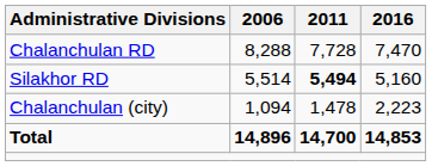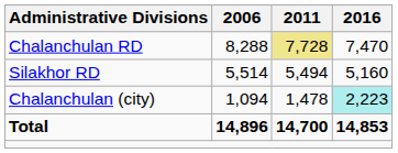Chalanchulan RD | 2011: no background -> khaki background
Silakhor RD | 2011: bold -> normal
Chalanchulan (city) | 2016: no background -> paleturquoise background
